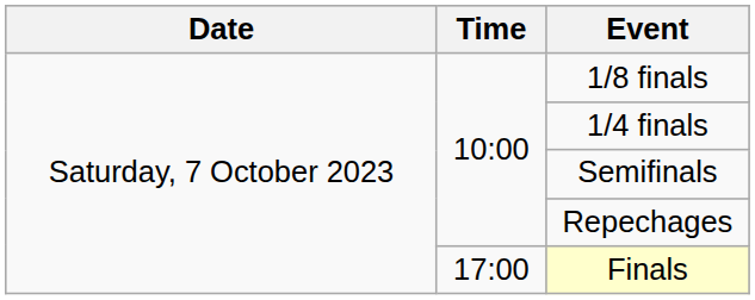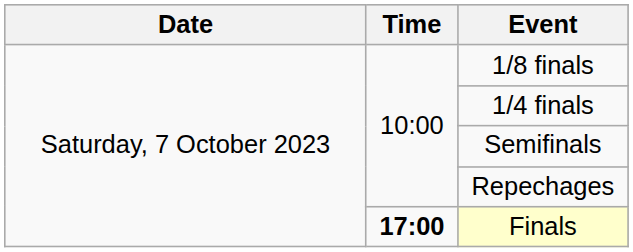Finals | Time: normal -> bold
